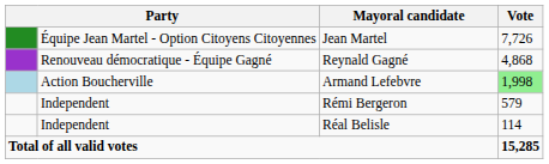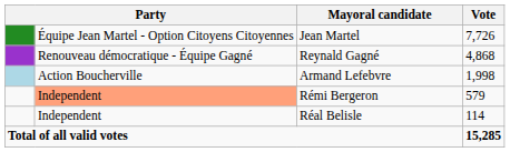Armand Lefebvre | Vote: lightgreen background -> no background
Rémi Bergeron | column 2: no background -> lightsalmon background
